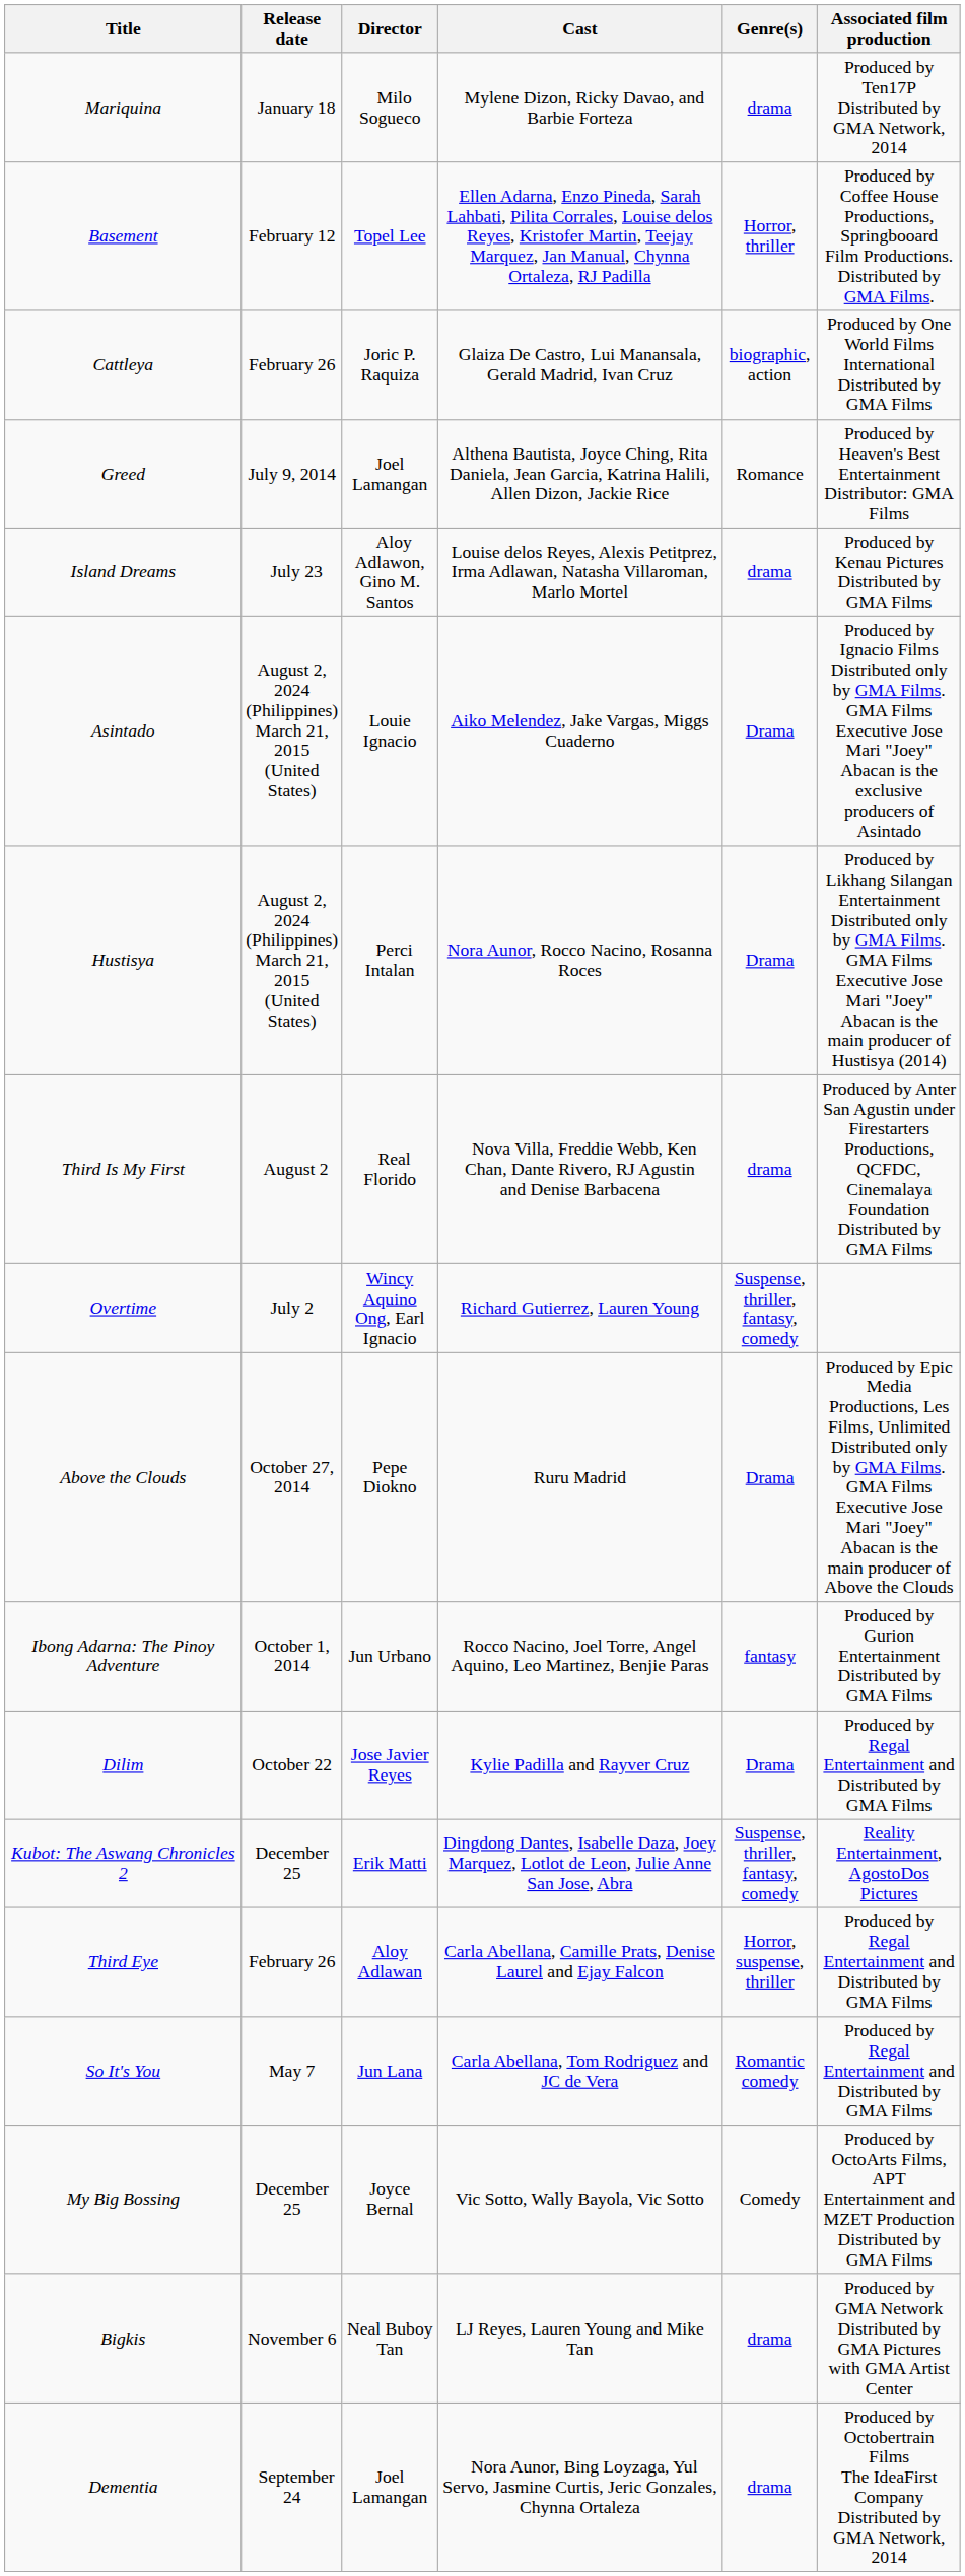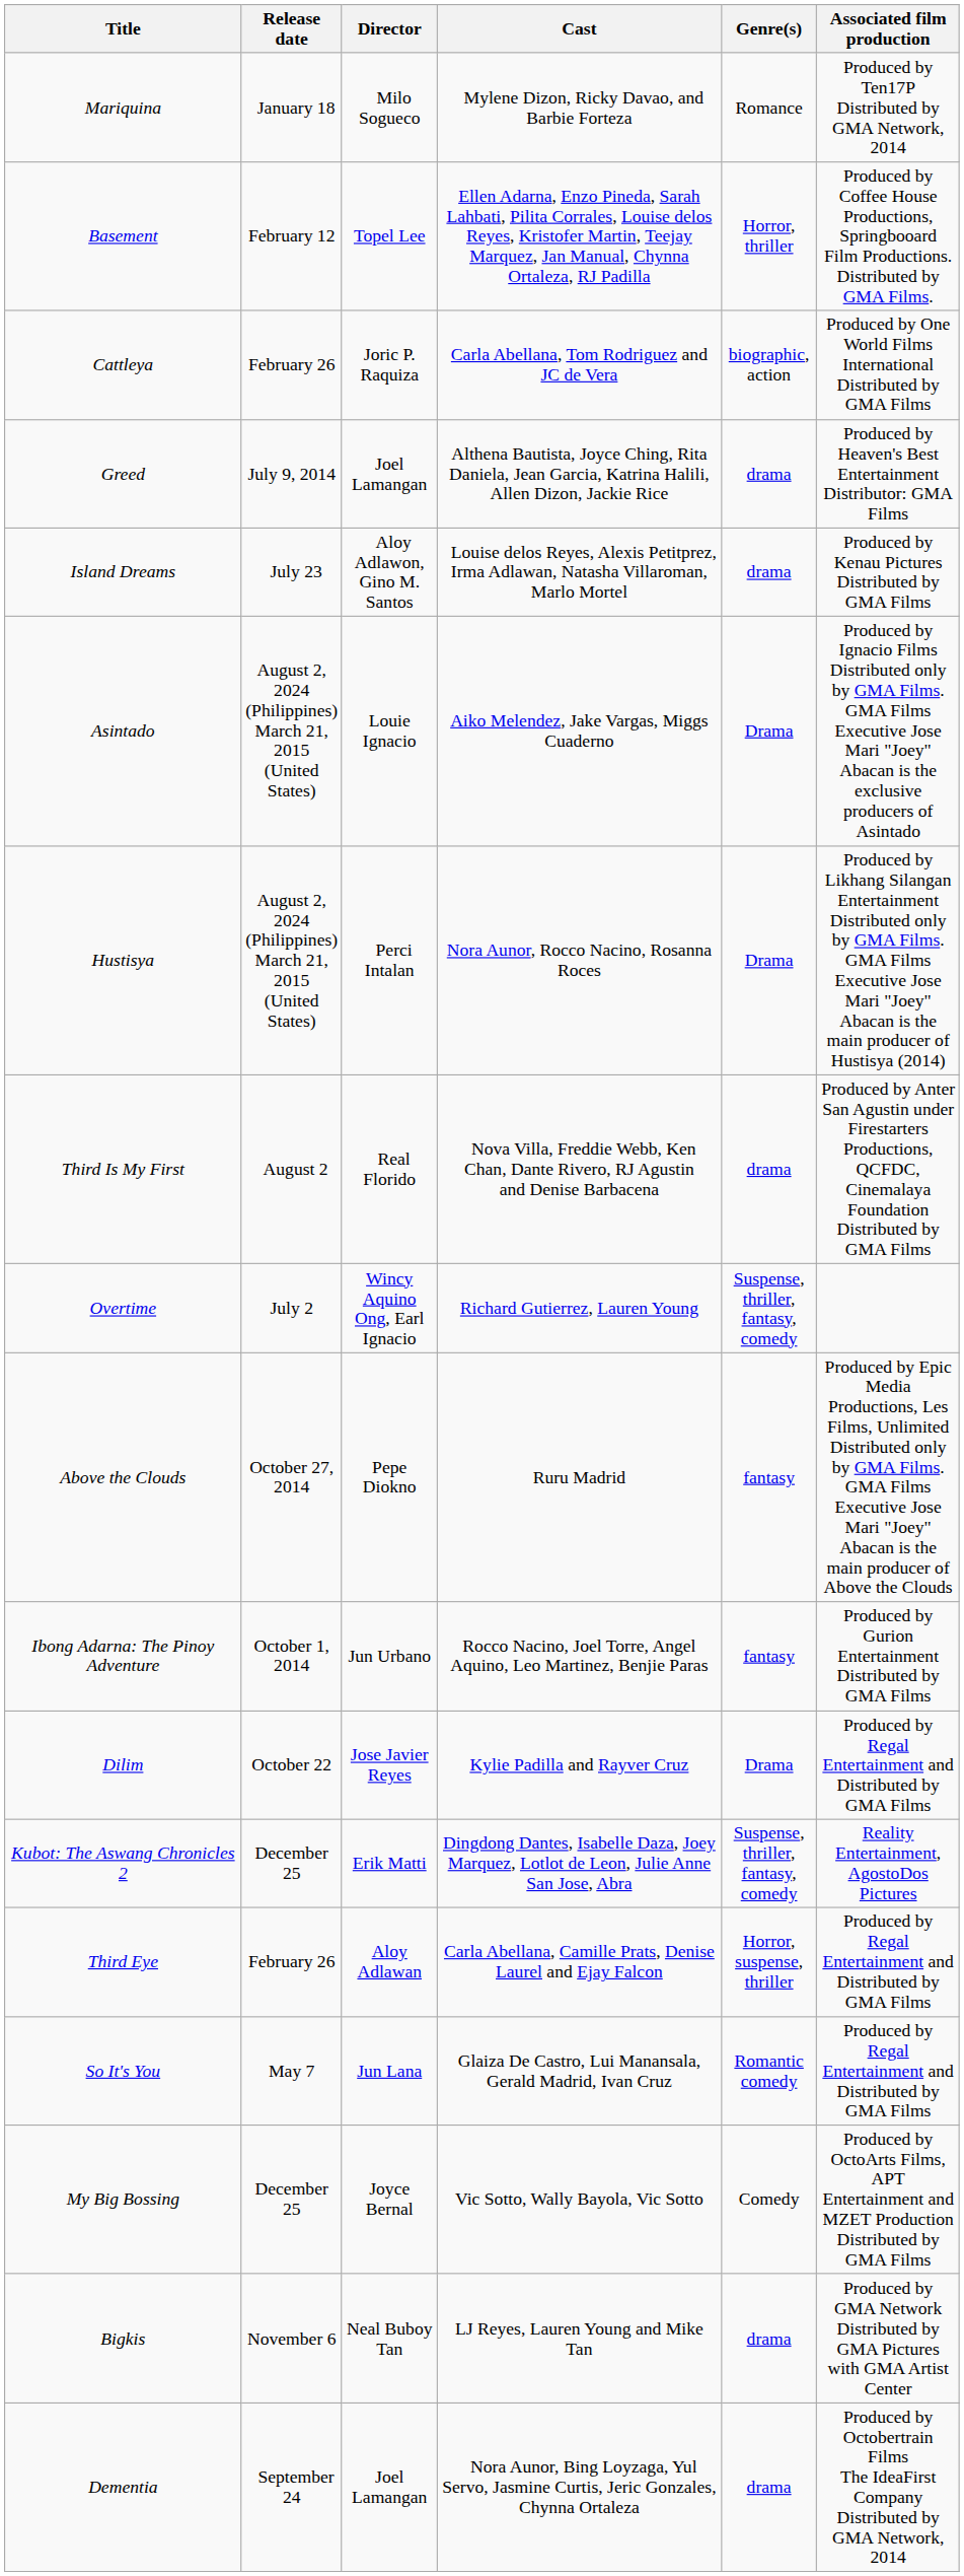Mariquina | Genre(s): drama -> Romance
Cattleya | Cast: Glaiza De Castro, Lui Manansala, Gerald Madrid, Ivan Cruz -> Carla Abellana, Tom Rodriguez and JC de Vera
Greed | Genre(s): Romance -> drama
Above the Clouds | Genre(s): Drama -> fantasy
So It's You | Cast: Carla Abellana, Tom Rodriguez and JC de Vera -> Glaiza De Castro, Lui Manansala, Gerald Madrid, Ivan Cruz
